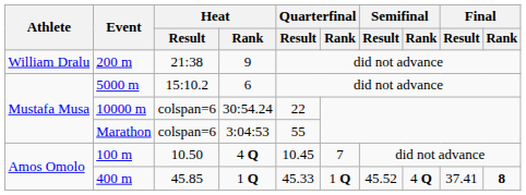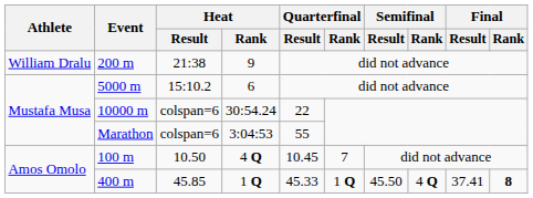400 m | Semifinal / Result: 45.52 -> 45.50
